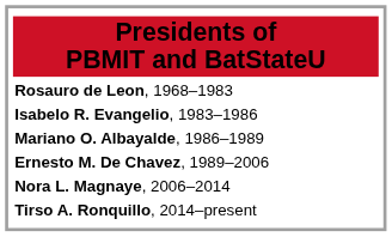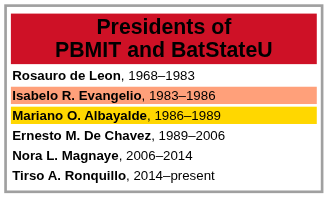row 3 | column 1: no background -> lightsalmon background
row 4 | column 1: no background -> gold background
